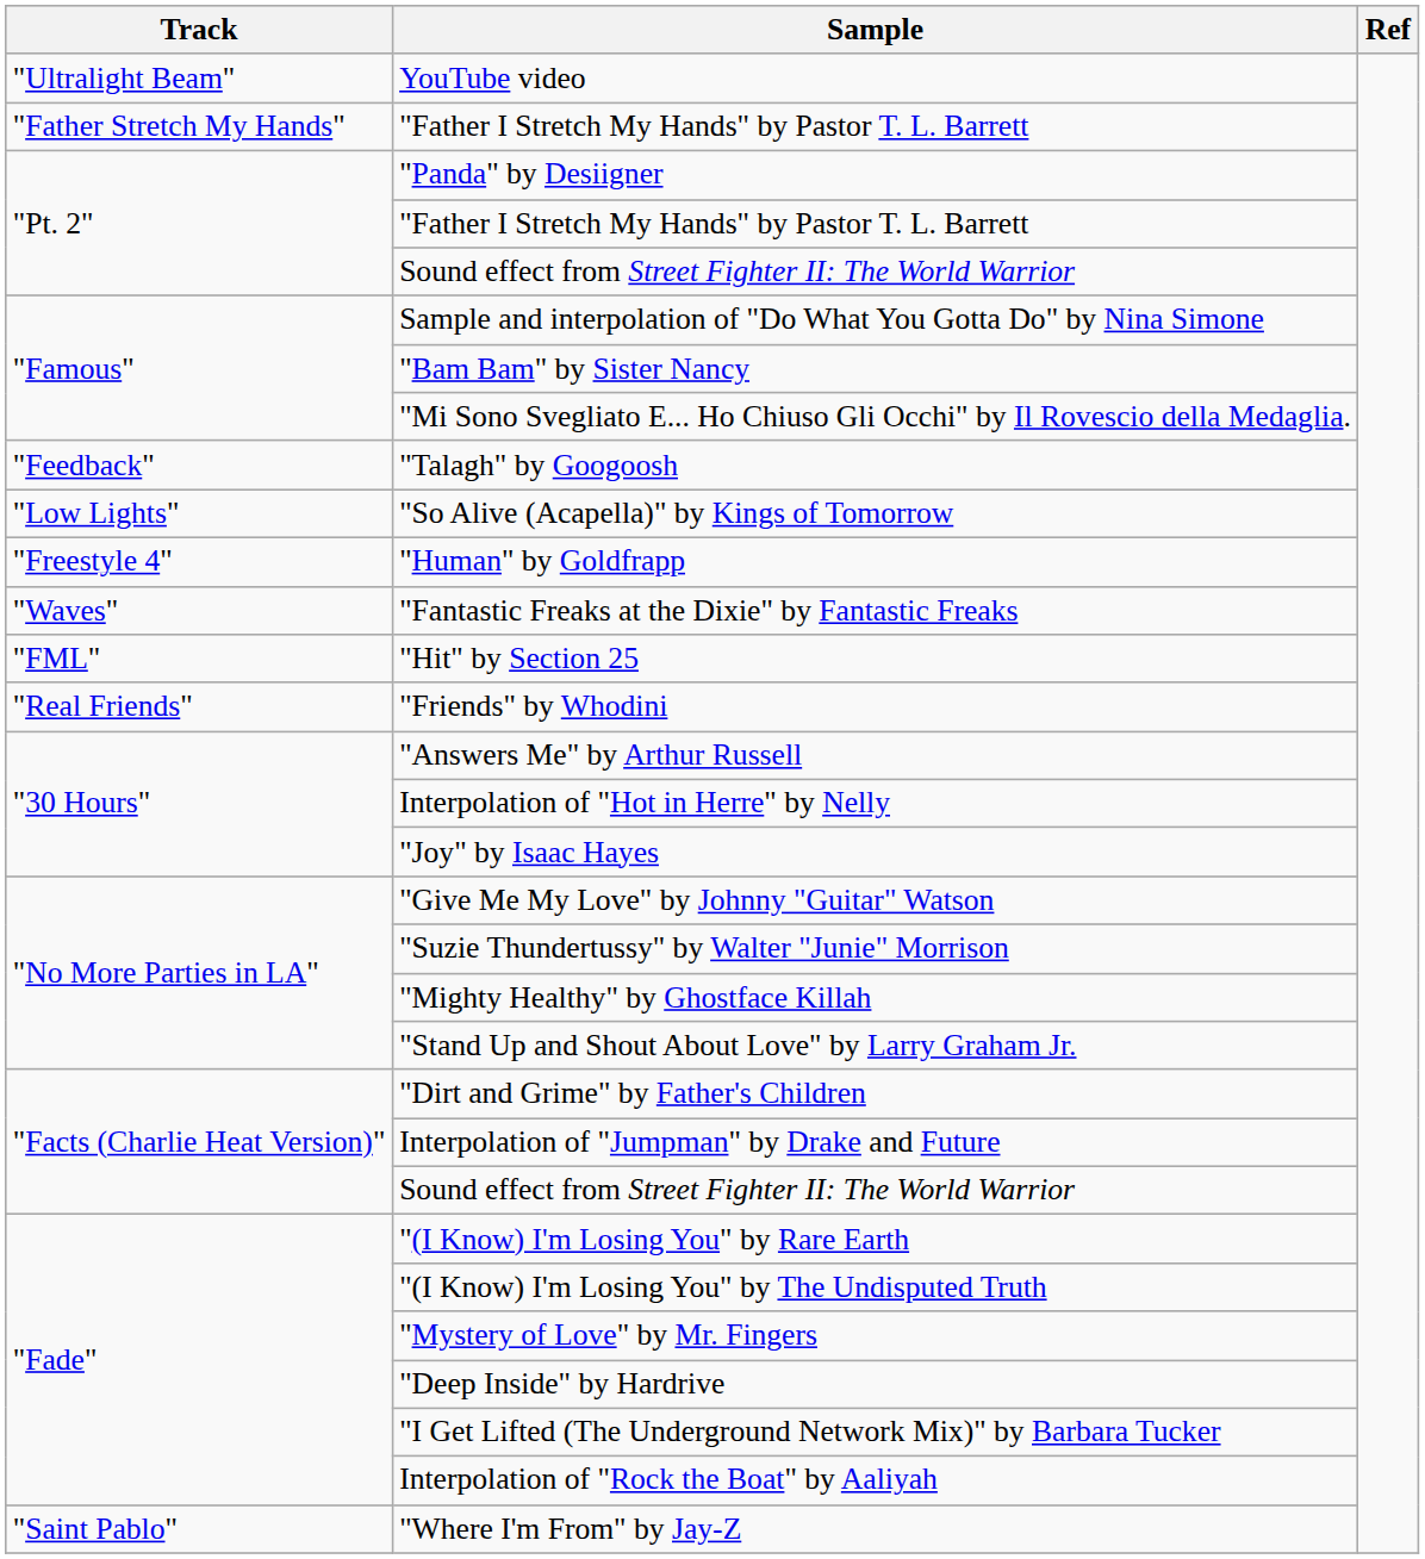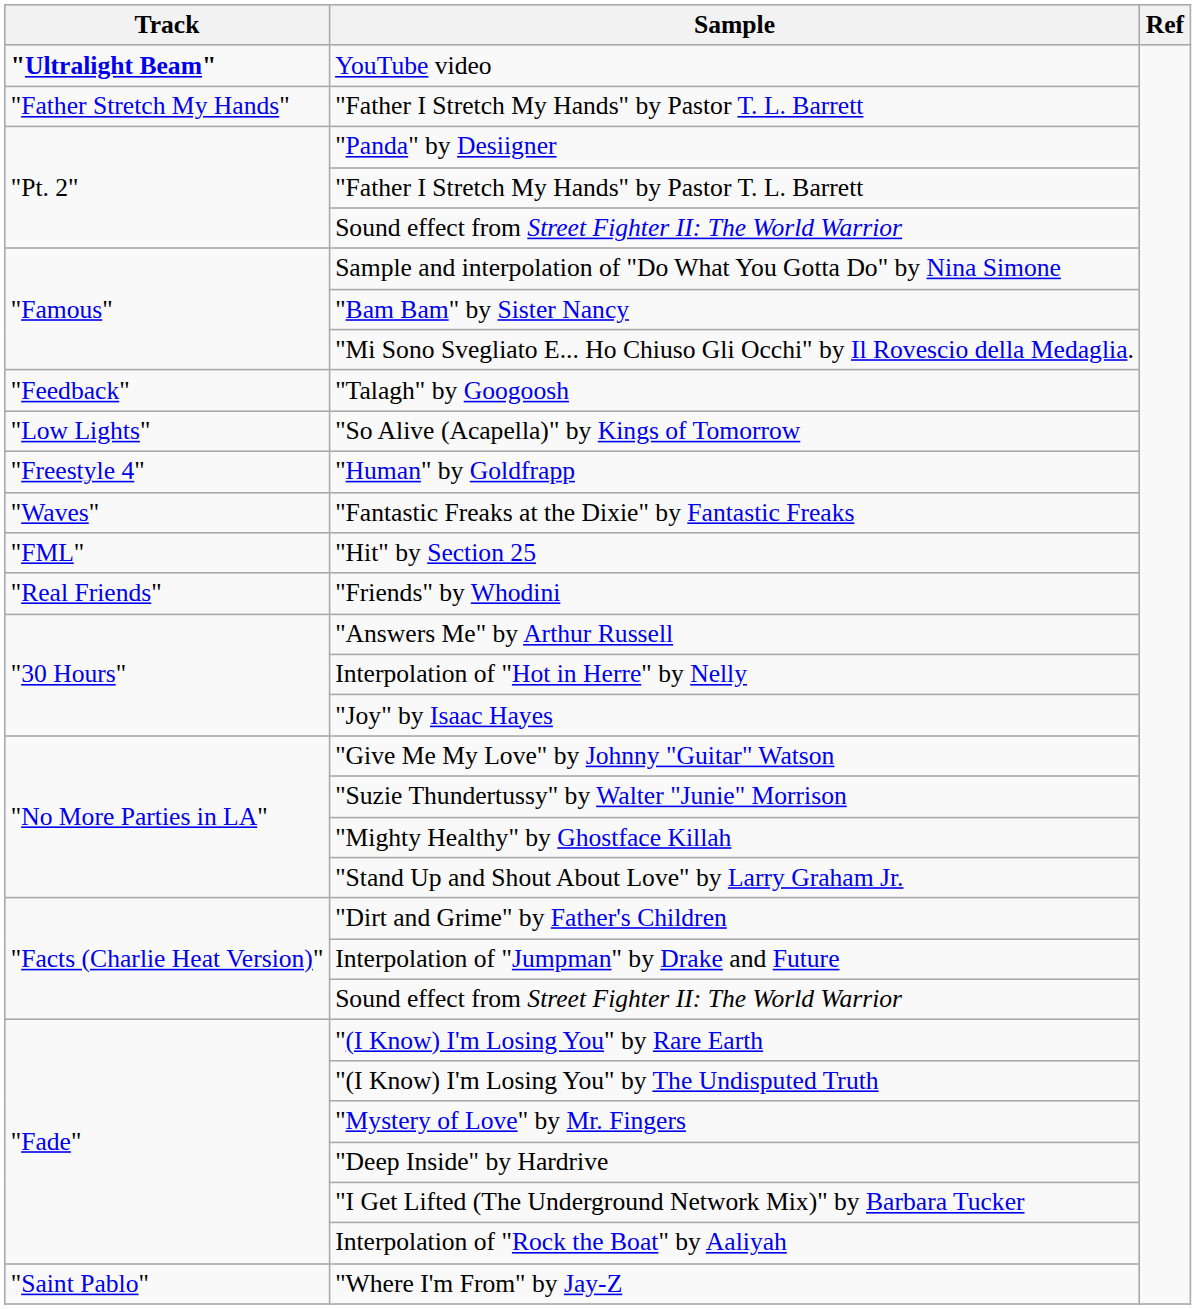YouTube video | Track: normal -> bold
